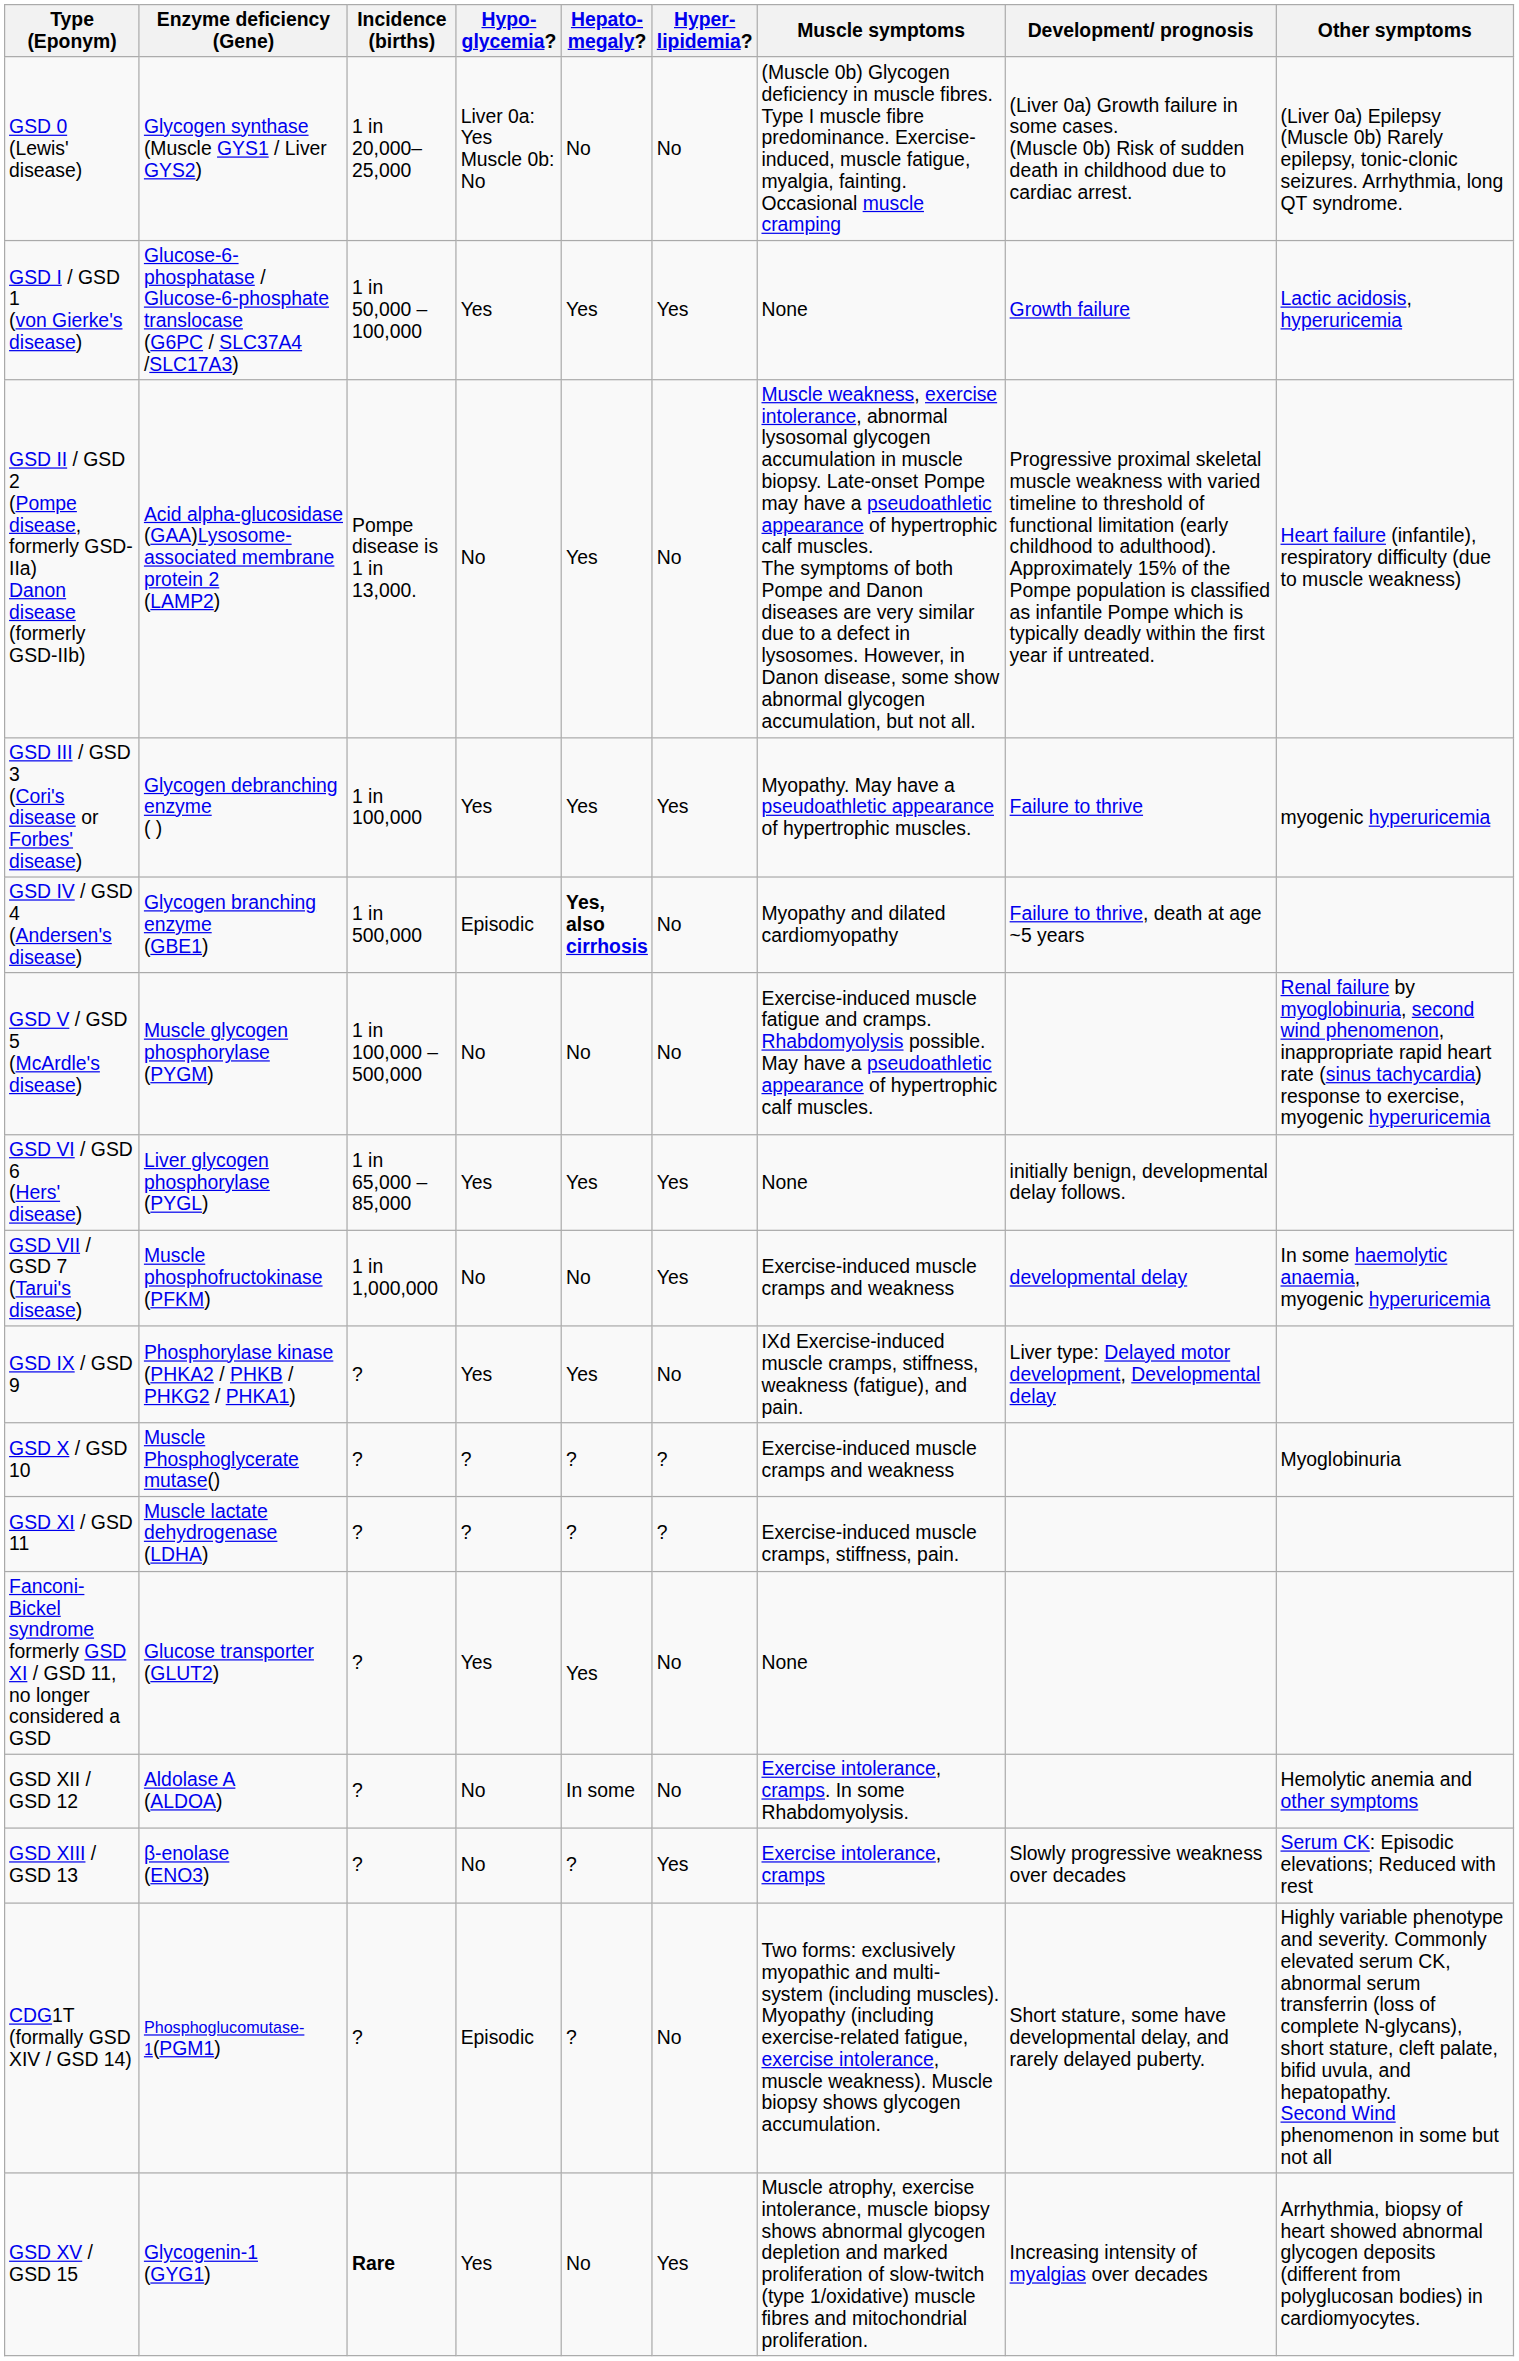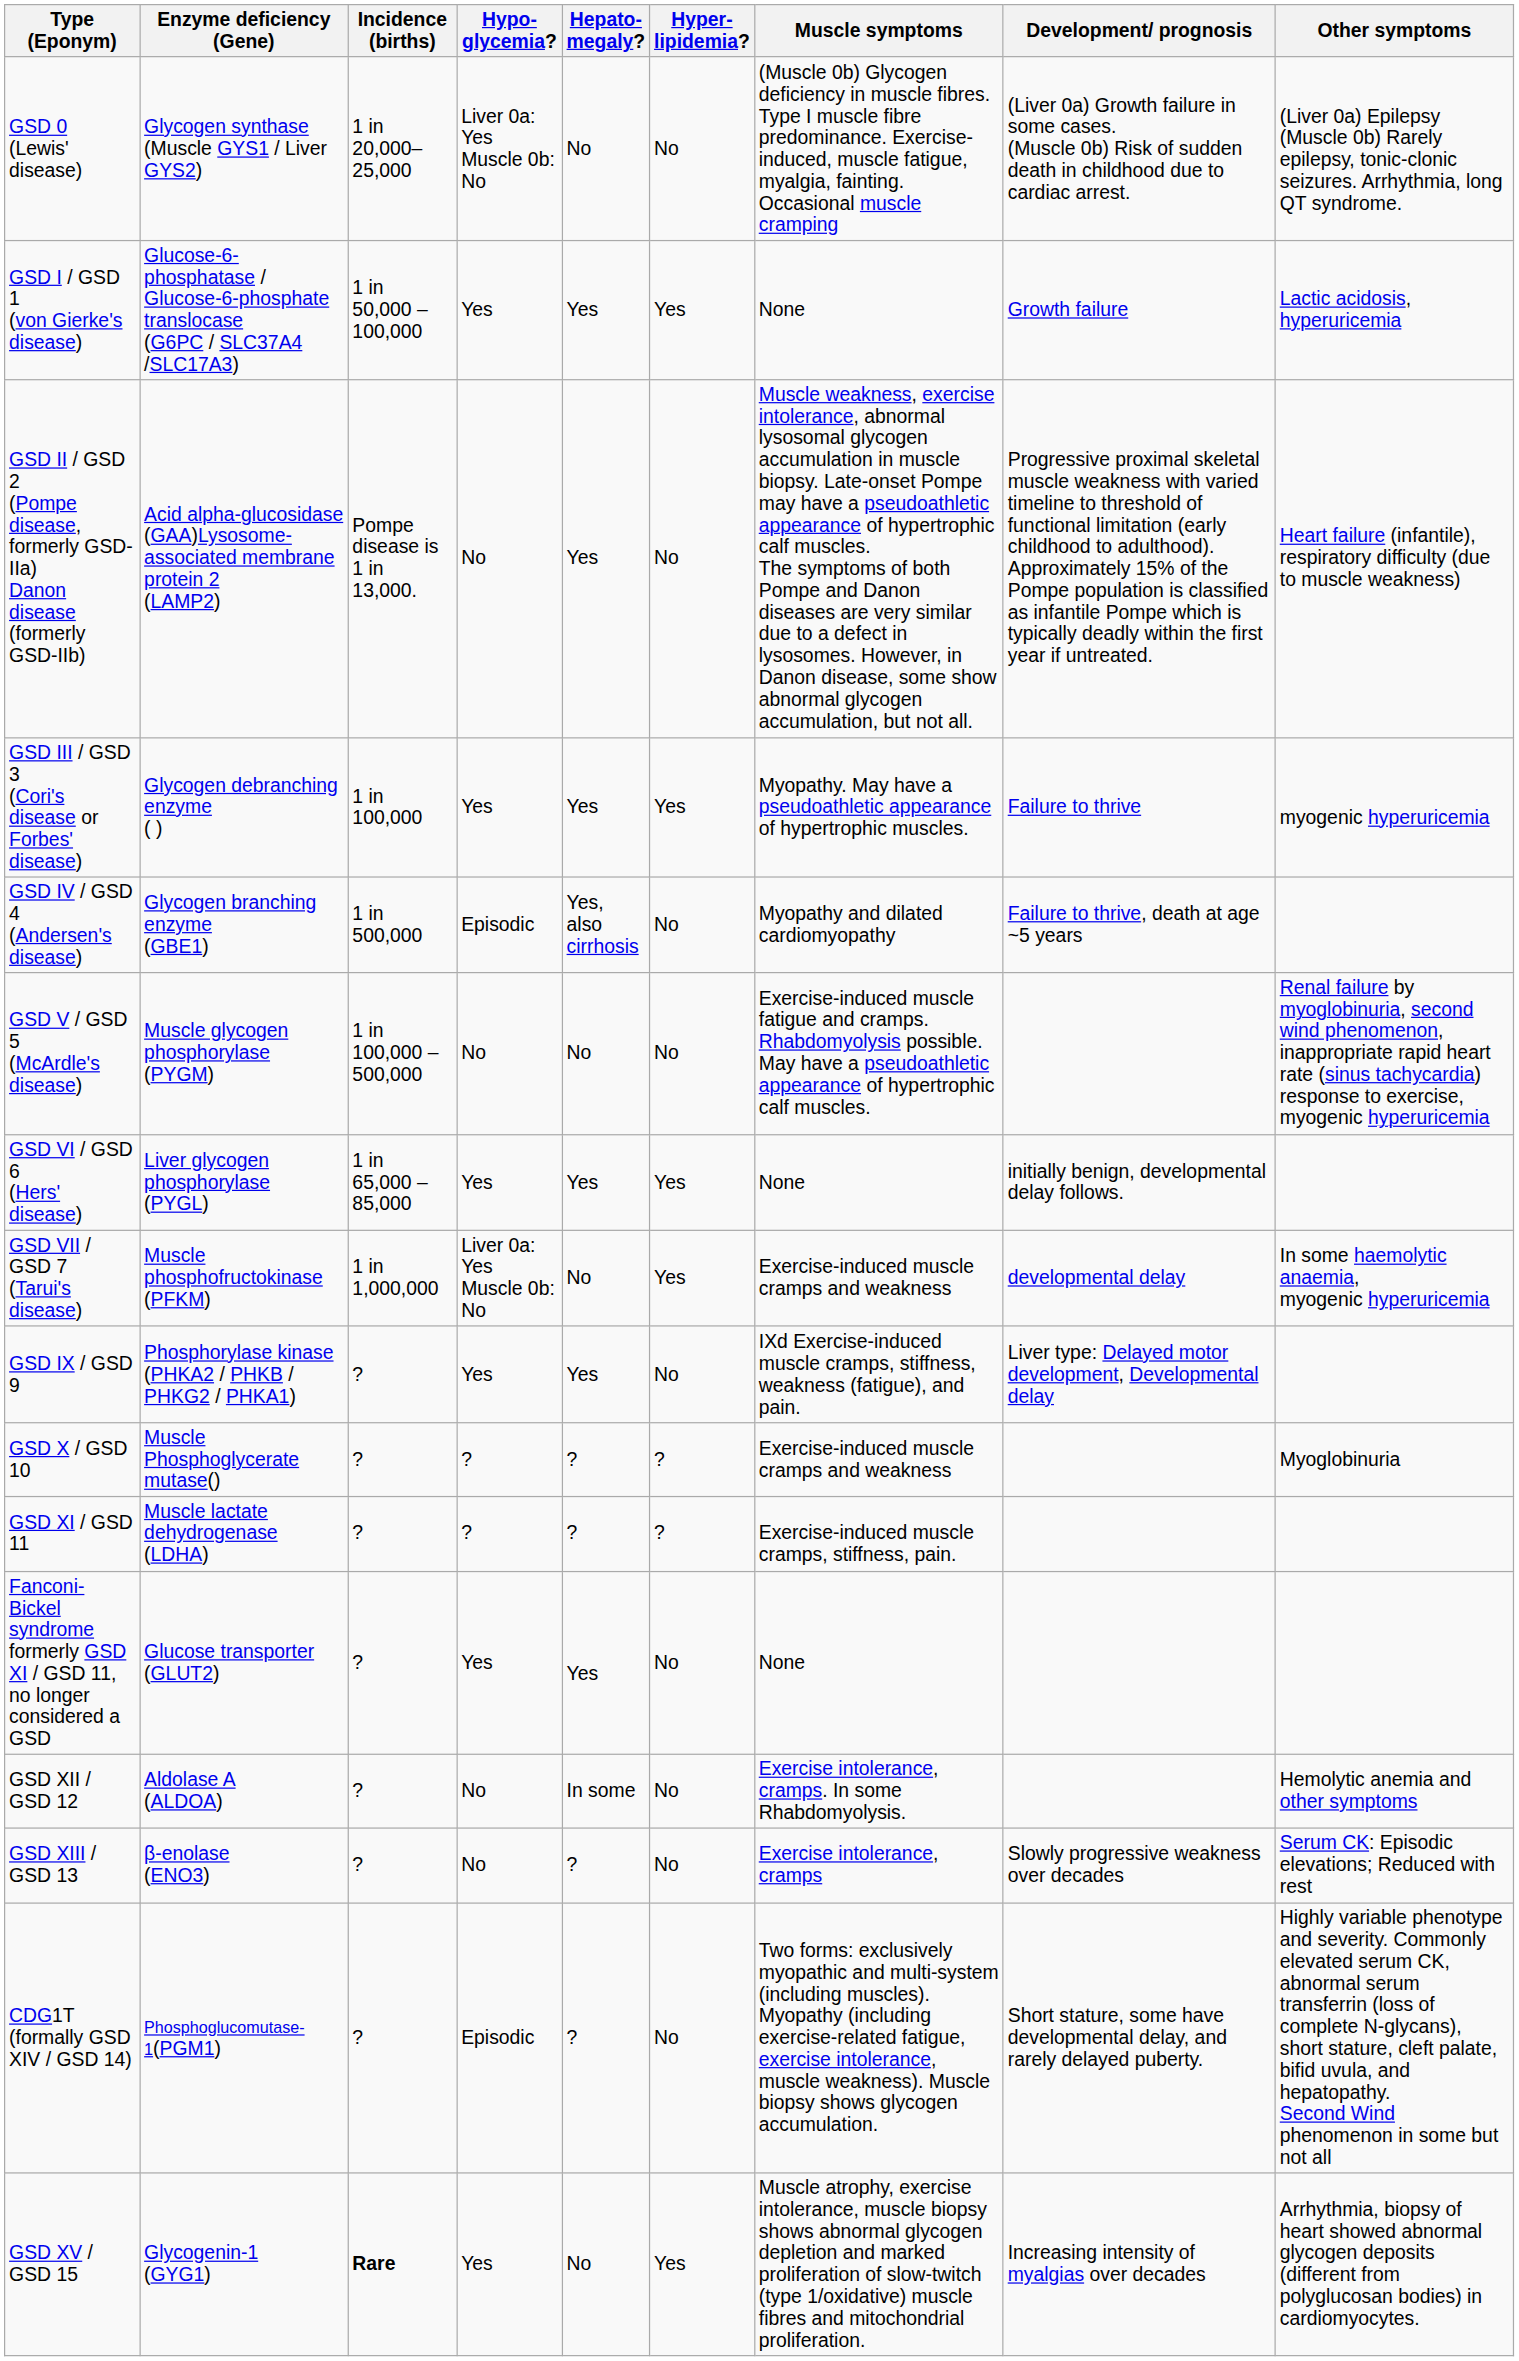GSD IV / GSD 4 (Andersen's disease) | Hepato- megaly?: bold -> normal
GSD VII / GSD 7 (Tarui's disease) | Hypo- glycemia?: No -> Liver 0a: Yes Muscle 0b: No
GSD XIII / GSD 13 | Hyper- lipidemia?: Yes -> No
